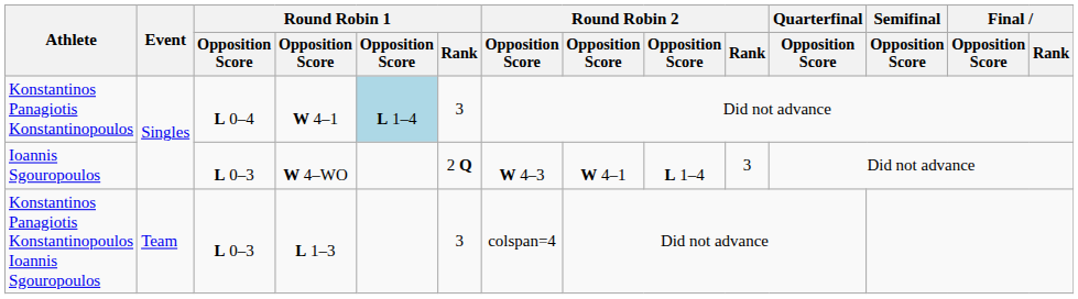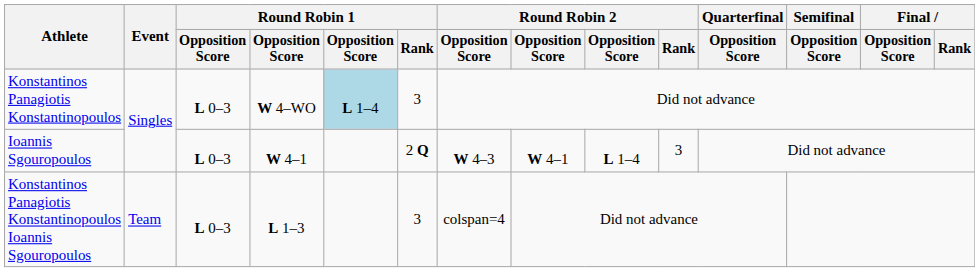Konstantinos Panagiotis Konstantinopoulos | column 3: L 0–4 -> L 0–3
Konstantinos Panagiotis Konstantinopoulos | column 4: W 4–1 -> W 4–WO
Ioannis Sgouropoulos | column 4: W 4–WO -> W 4–1
